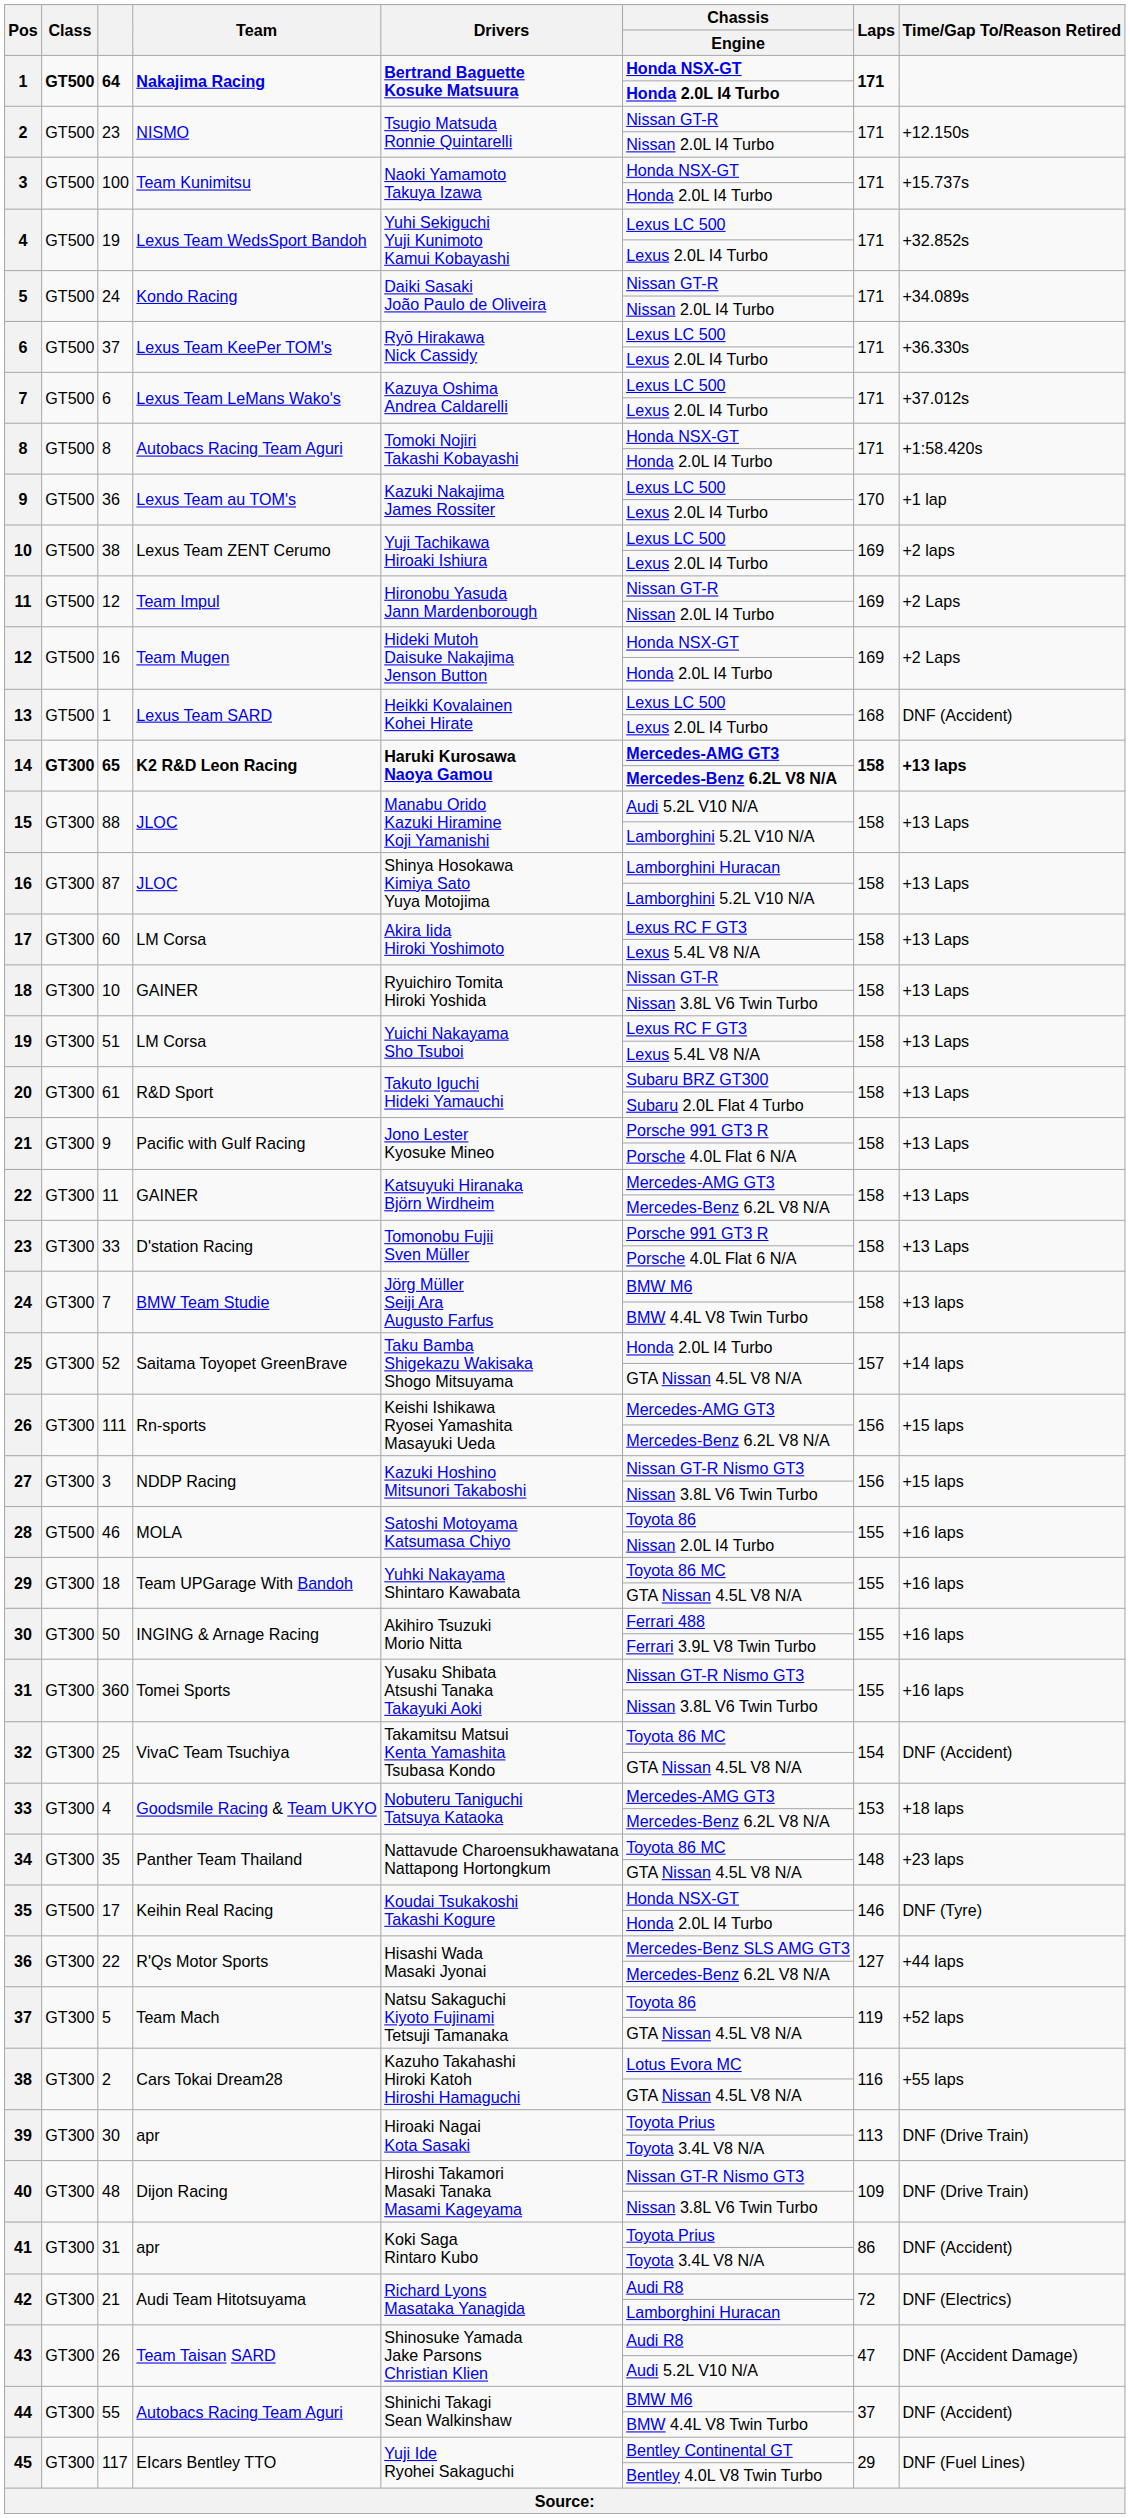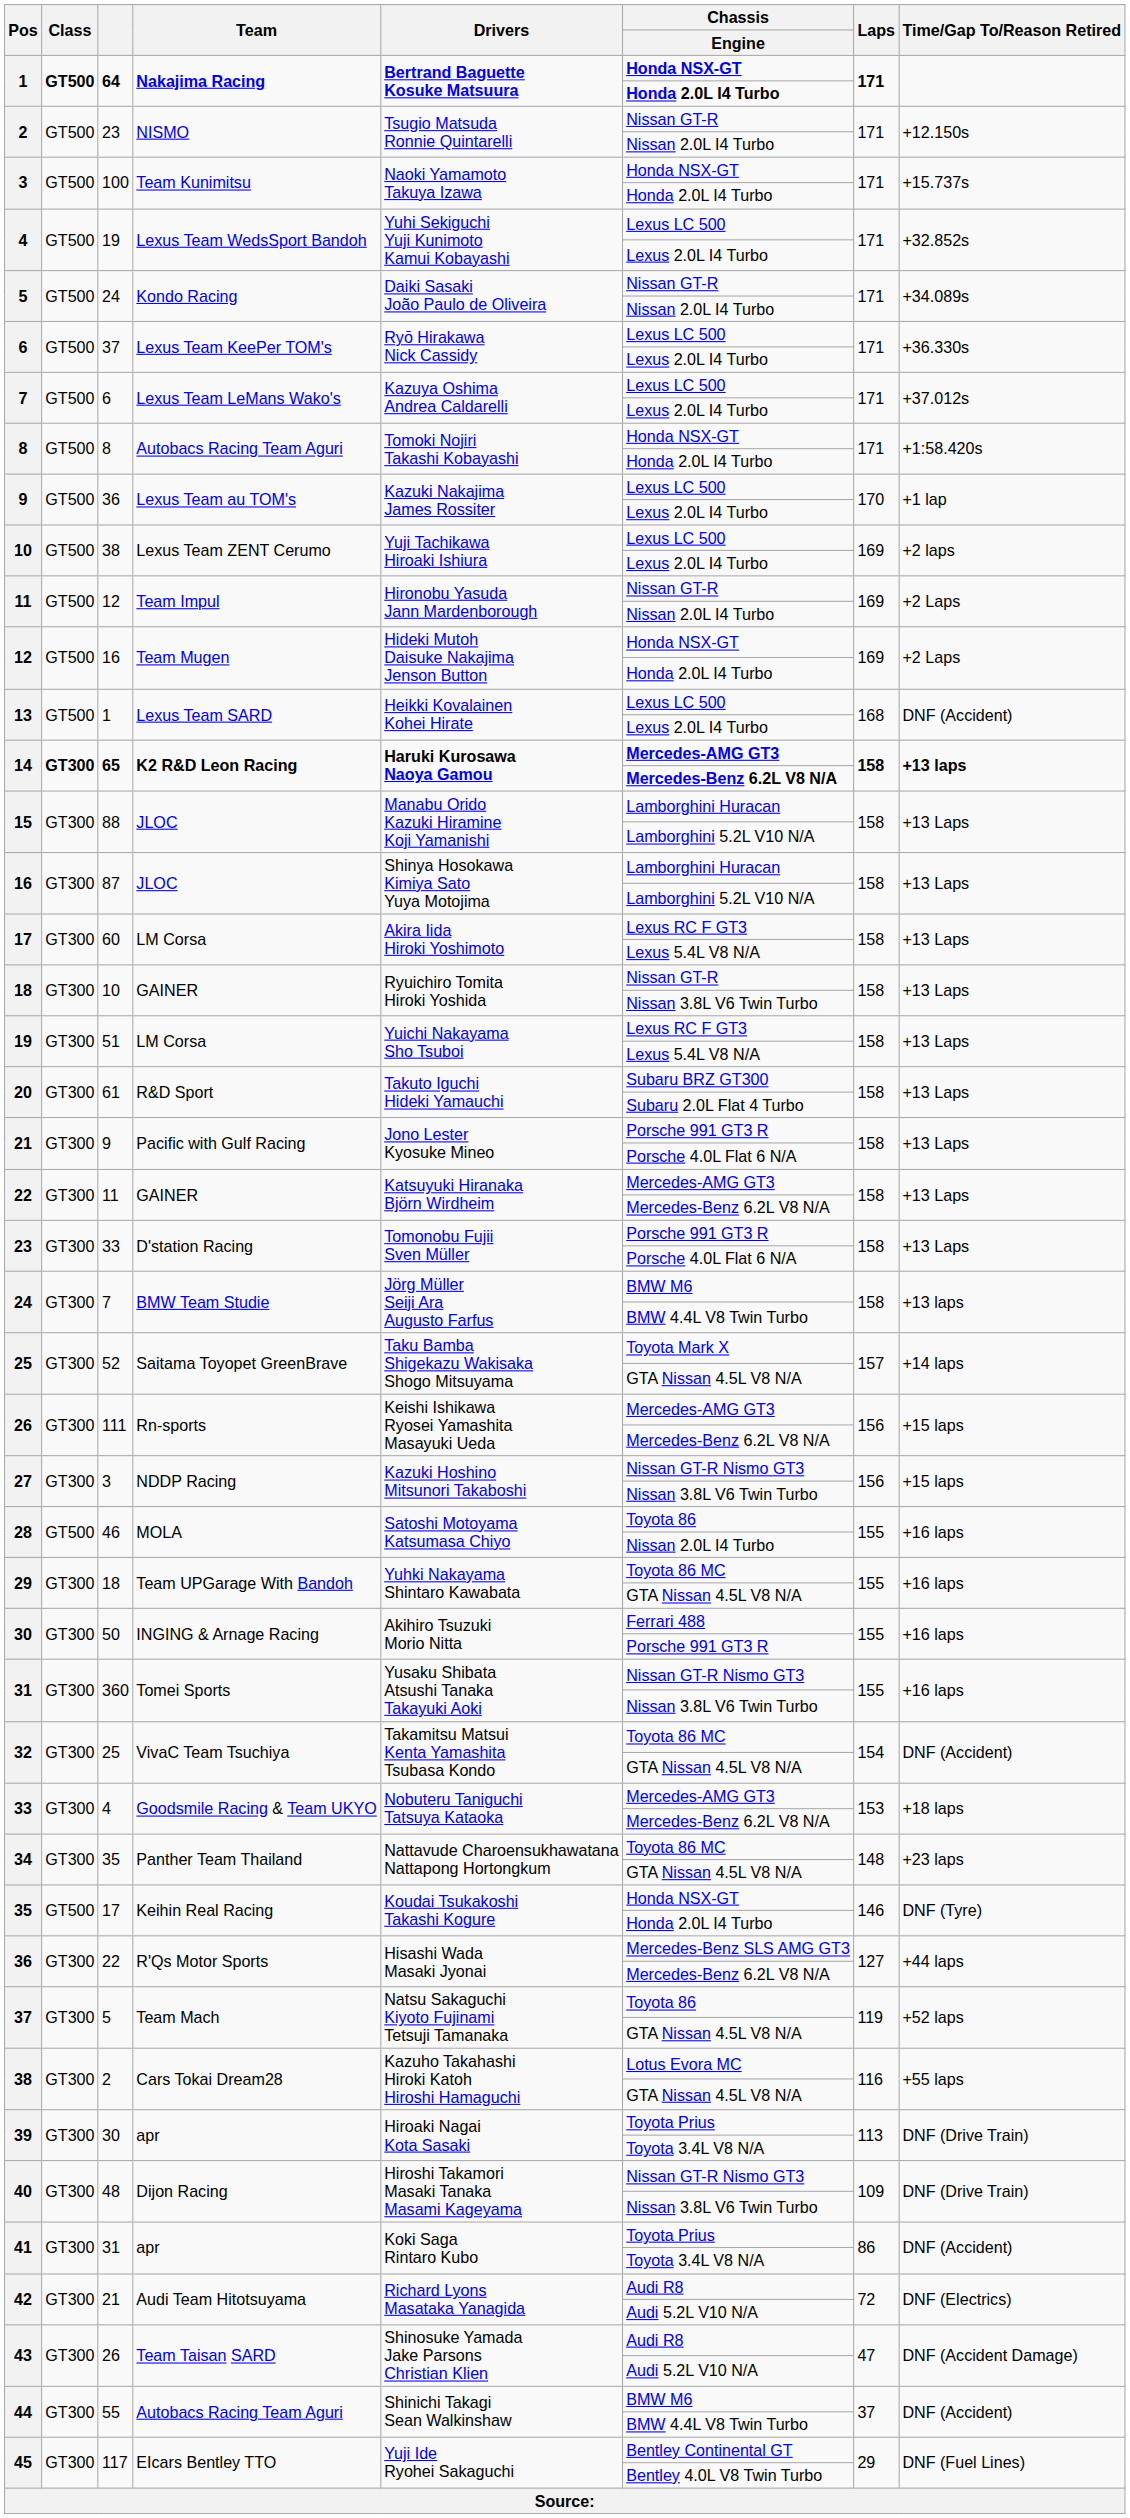row 31 | Chassis / Engine: Audi 5.2L V10 N/A -> Lamborghini Huracan
row 51 | Chassis / Engine: Honda 2.0L I4 Turbo -> Toyota Mark X
row 62 | Chassis / Engine: Ferrari 3.9L V8 Twin Turbo -> Porsche 991 GT3 R
row 86 | Chassis / Engine: Lamborghini Huracan -> Audi 5.2L V10 N/A
